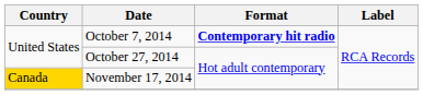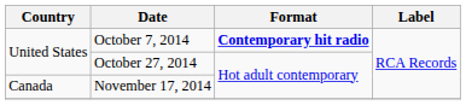November 17, 2014 | Country: gold background -> no background
